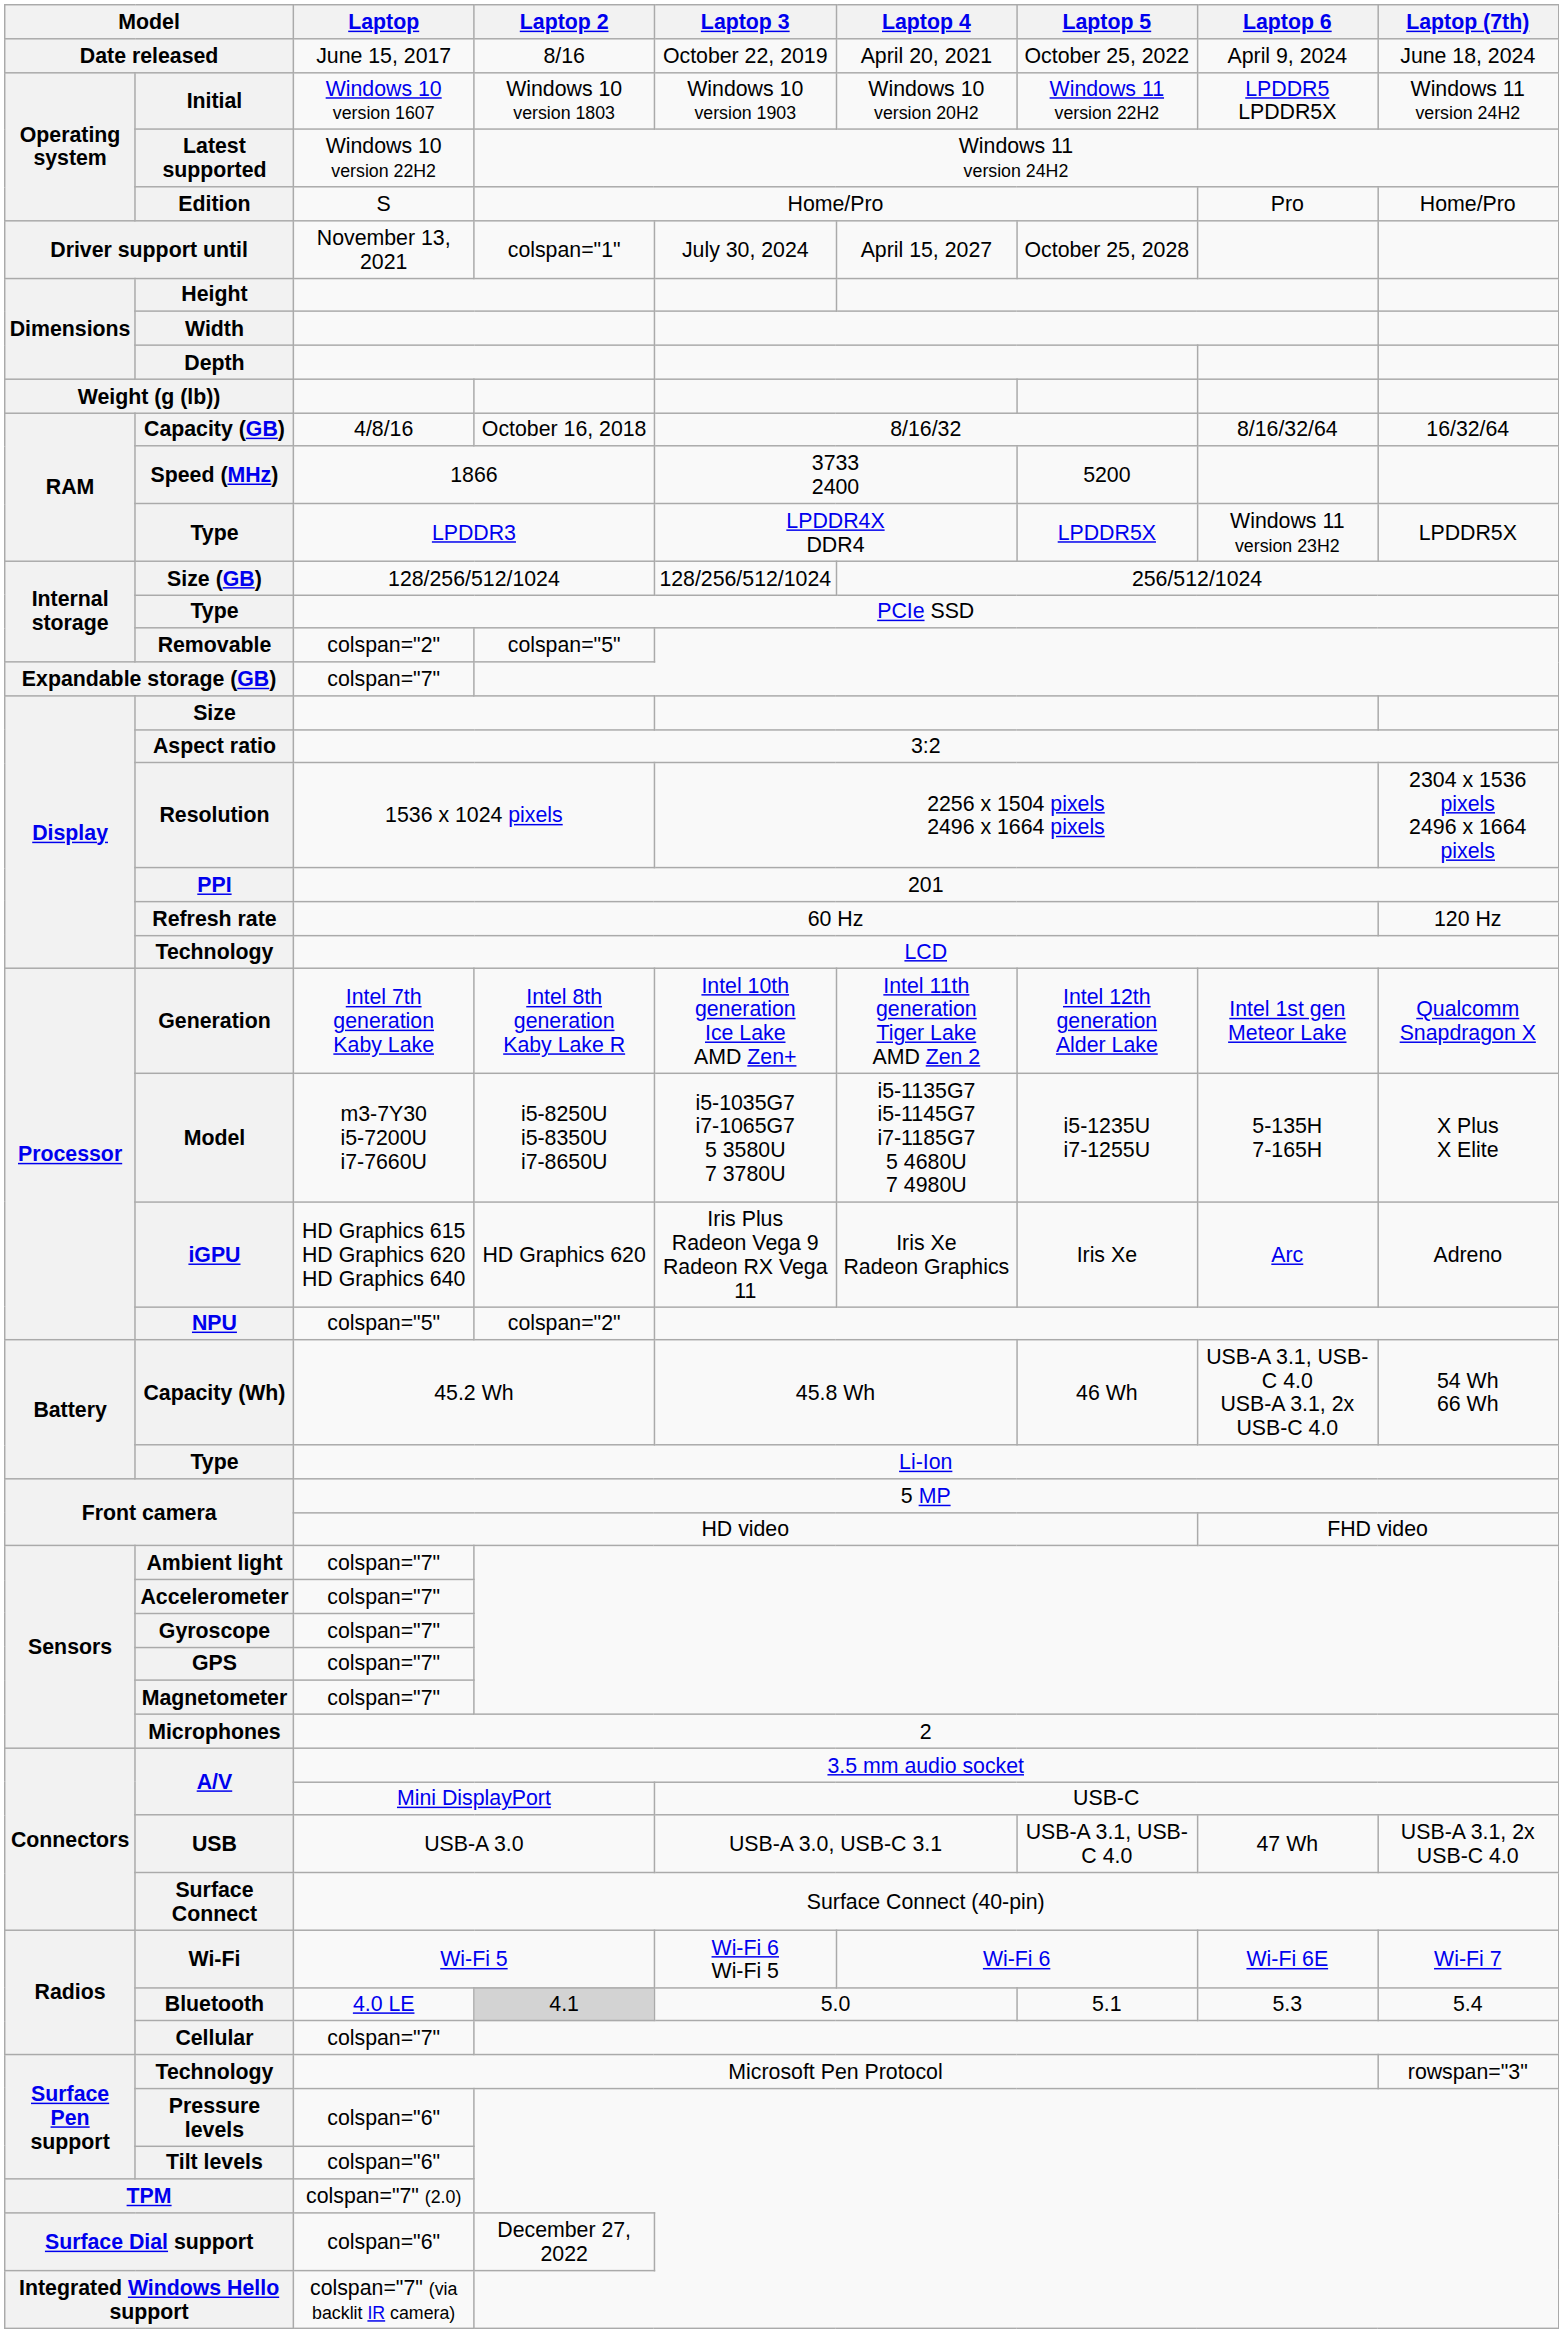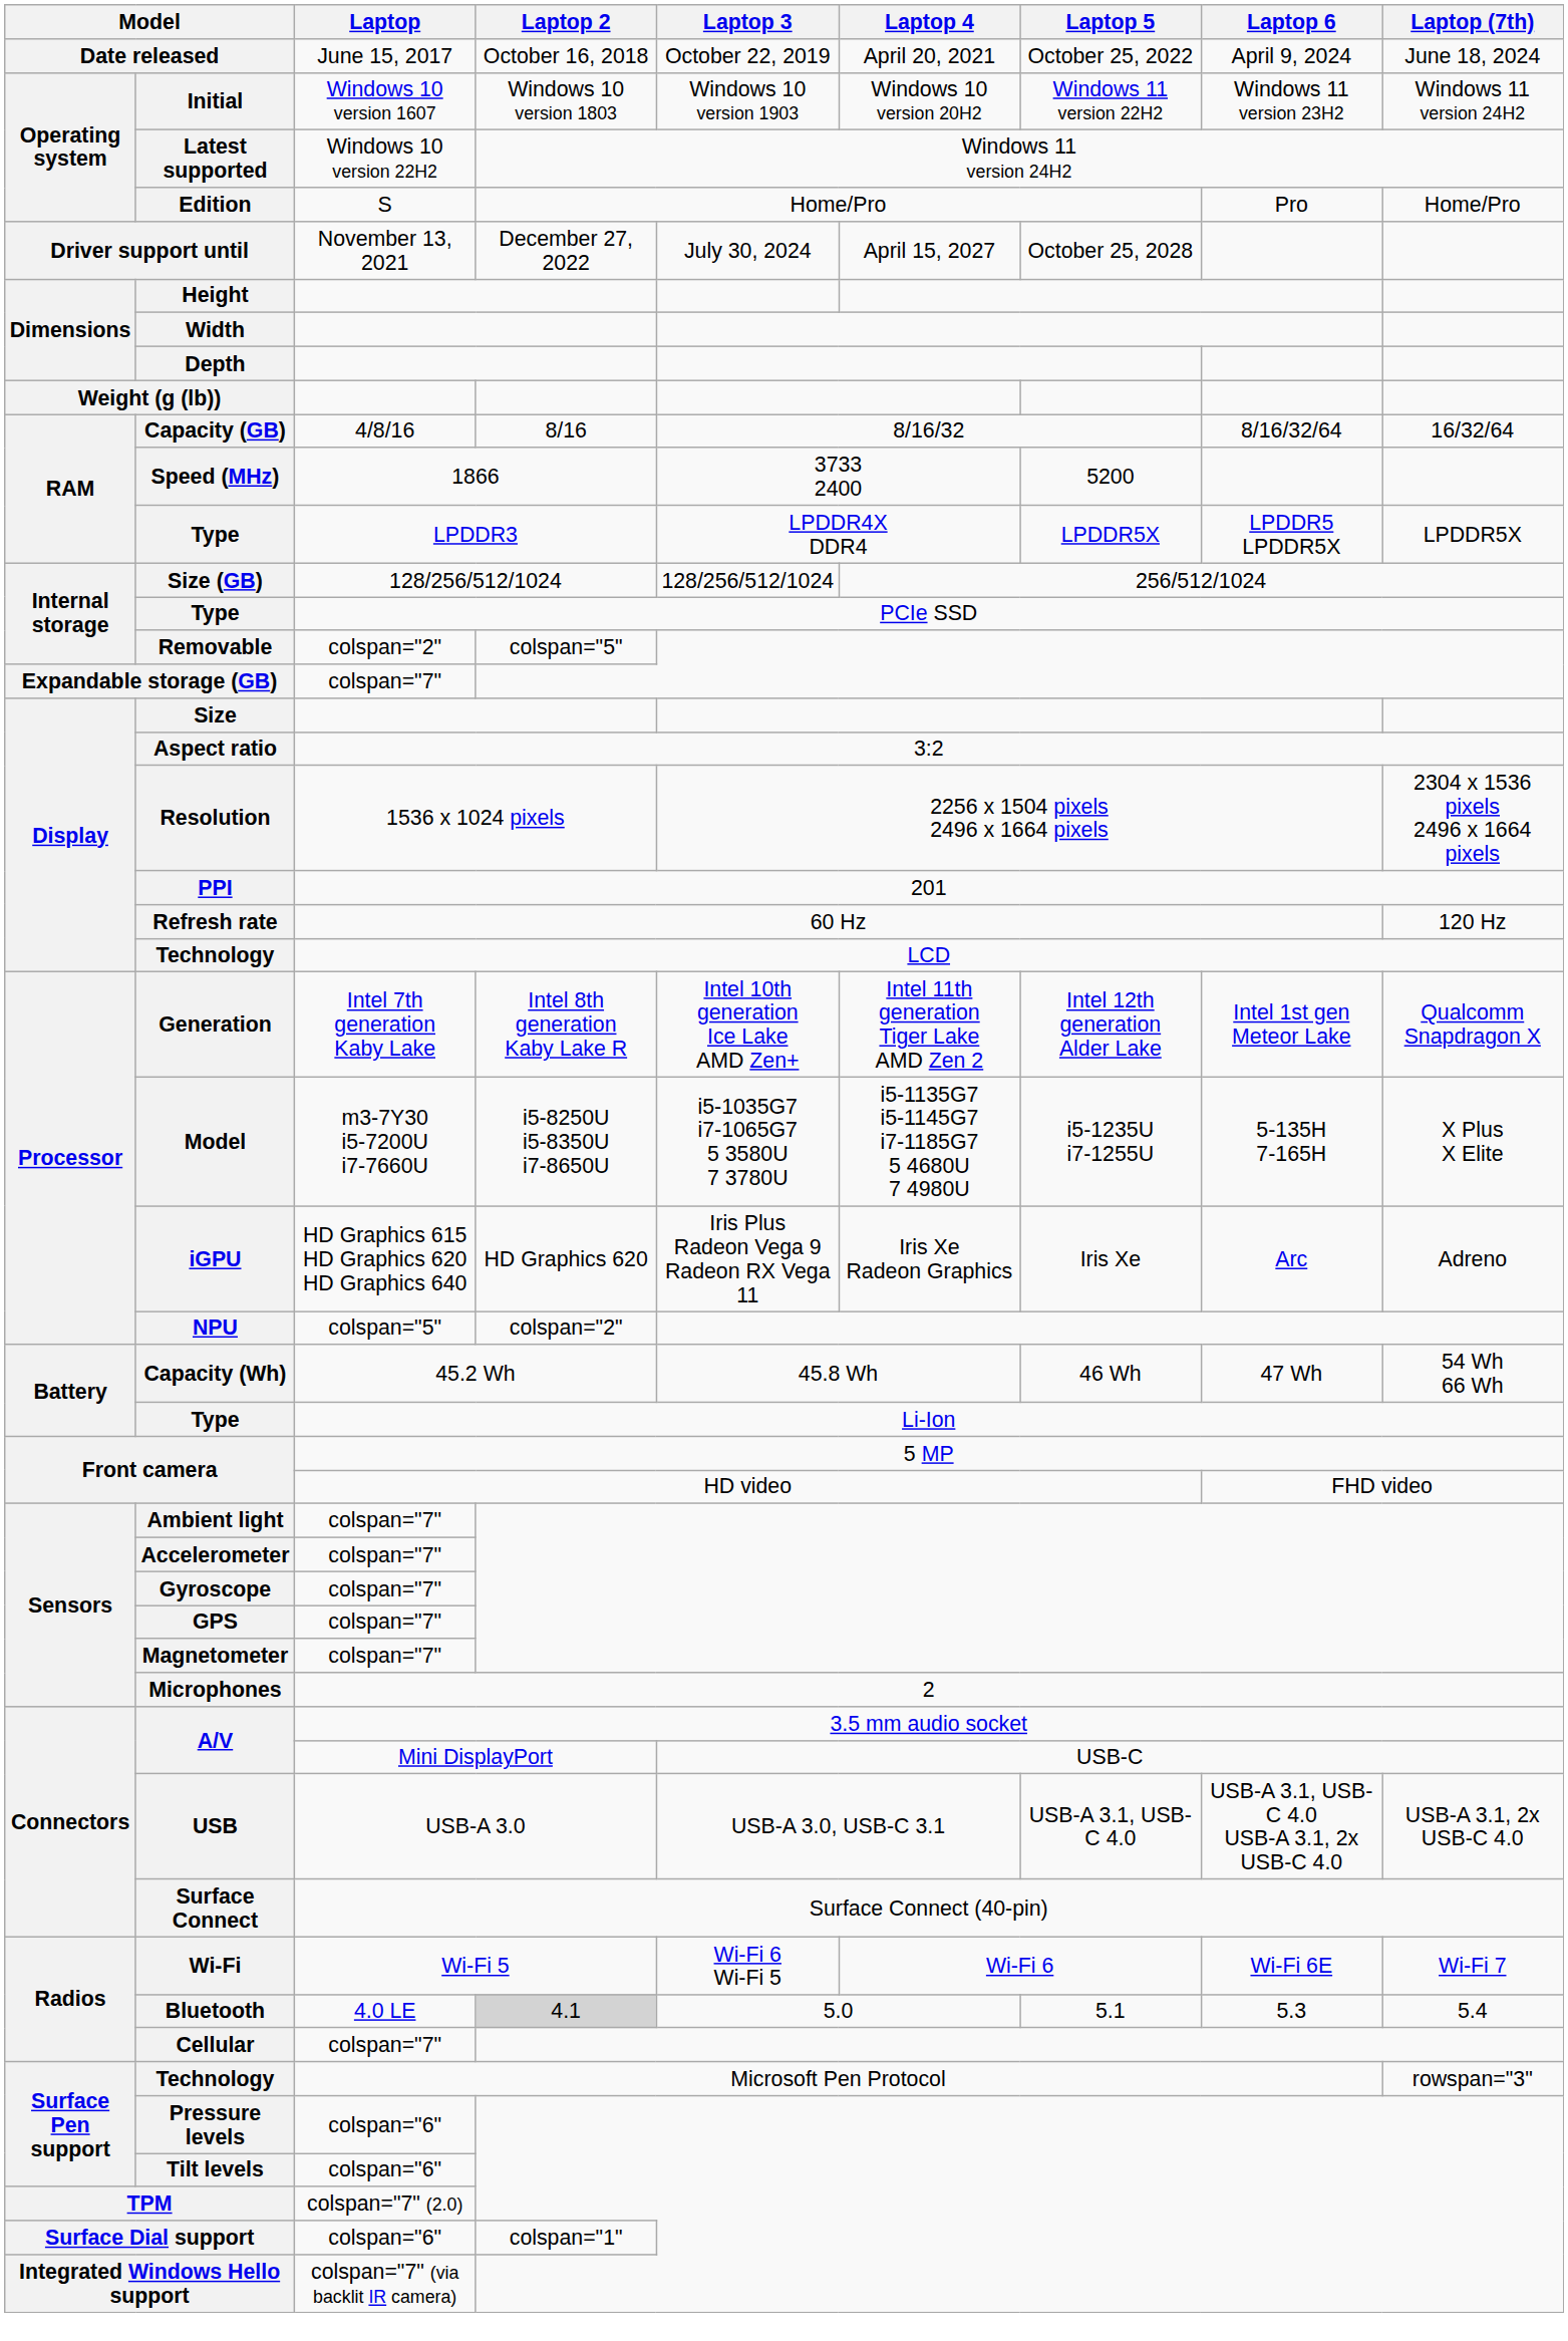Date released | Laptop 2: 8/16 -> October 16, 2018
Initial | Laptop 6: LPDDR5 LPDDR5X -> Windows 11 version 23H2
Driver support until | Laptop 2: colspan="1" -> December 27, 2022
Capacity (GB) | Laptop 2: October 16, 2018 -> 8/16
Type / LPDDR3 | Laptop 6: Windows 11 version 23H2 -> LPDDR5 LPDDR5X
Capacity (Wh) | Laptop 6: USB-A 3.1, USB-C 4.0 USB-A 3.1, 2x USB-C 4.0 -> 47 Wh
USB | Laptop 6: 47 Wh -> USB-A 3.1, USB-C 4.0 USB-A 3.1, 2x USB-C 4.0
Surface Dial support | Laptop 2: December 27, 2022 -> colspan="1"
